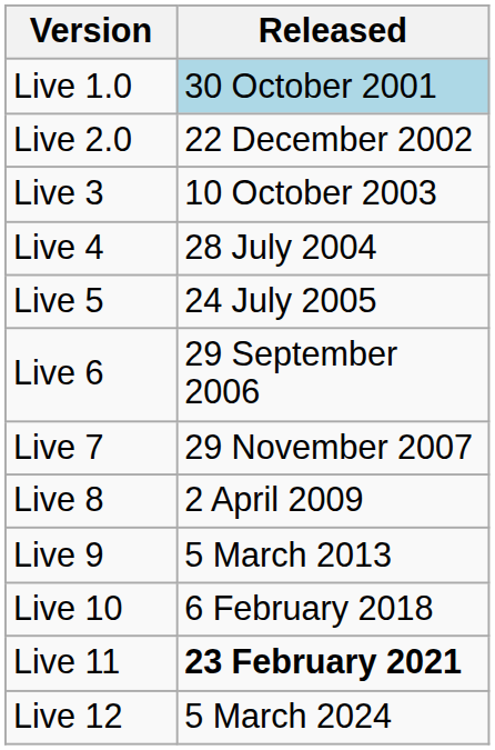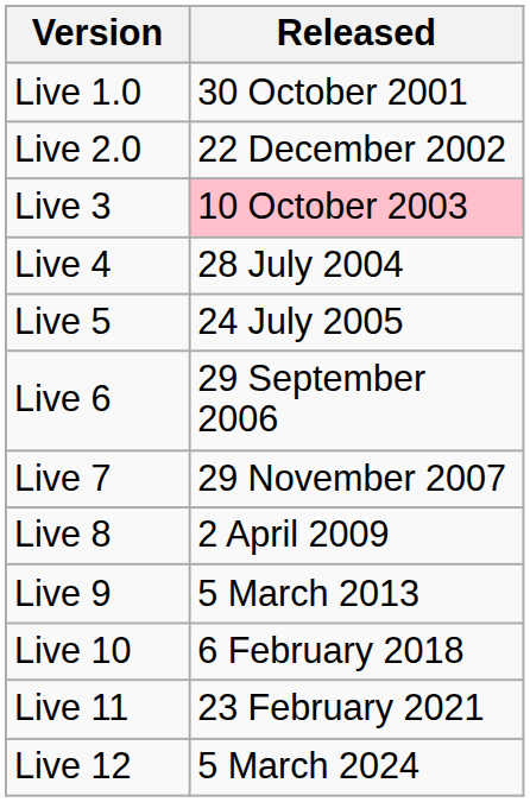Live 1.0 | Released: lightblue background -> no background
Live 3 | Released: no background -> pink background
Live 11 | Released: bold -> normal
